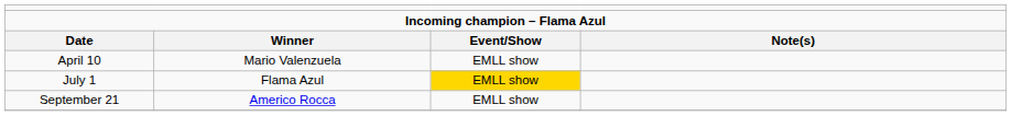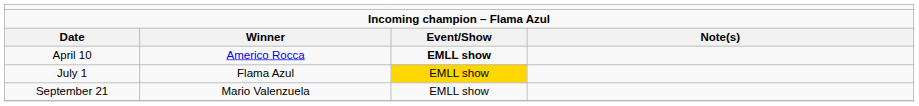April 10 | column 2: Mario Valenzuela -> Americo Rocca
April 10 | column 3: normal -> bold
September 21 | column 2: Americo Rocca -> Mario Valenzuela
